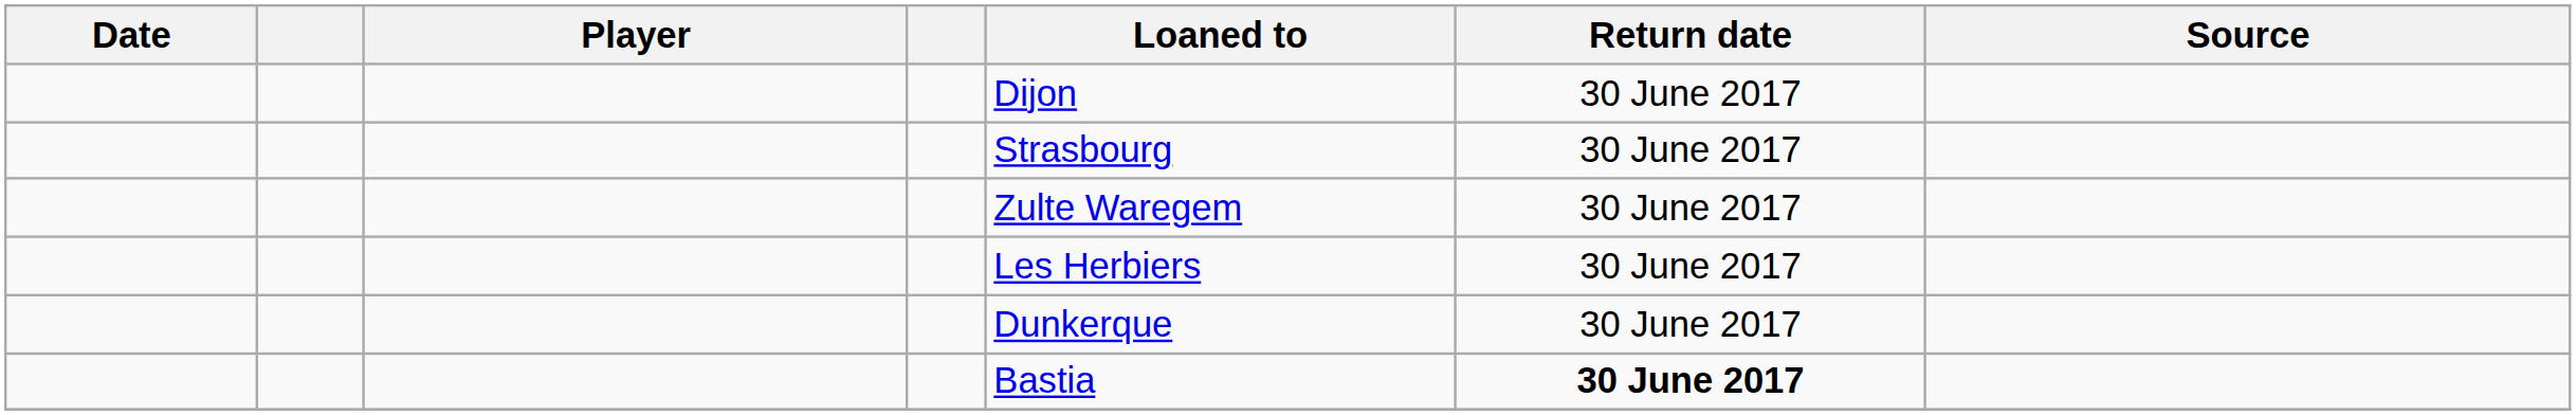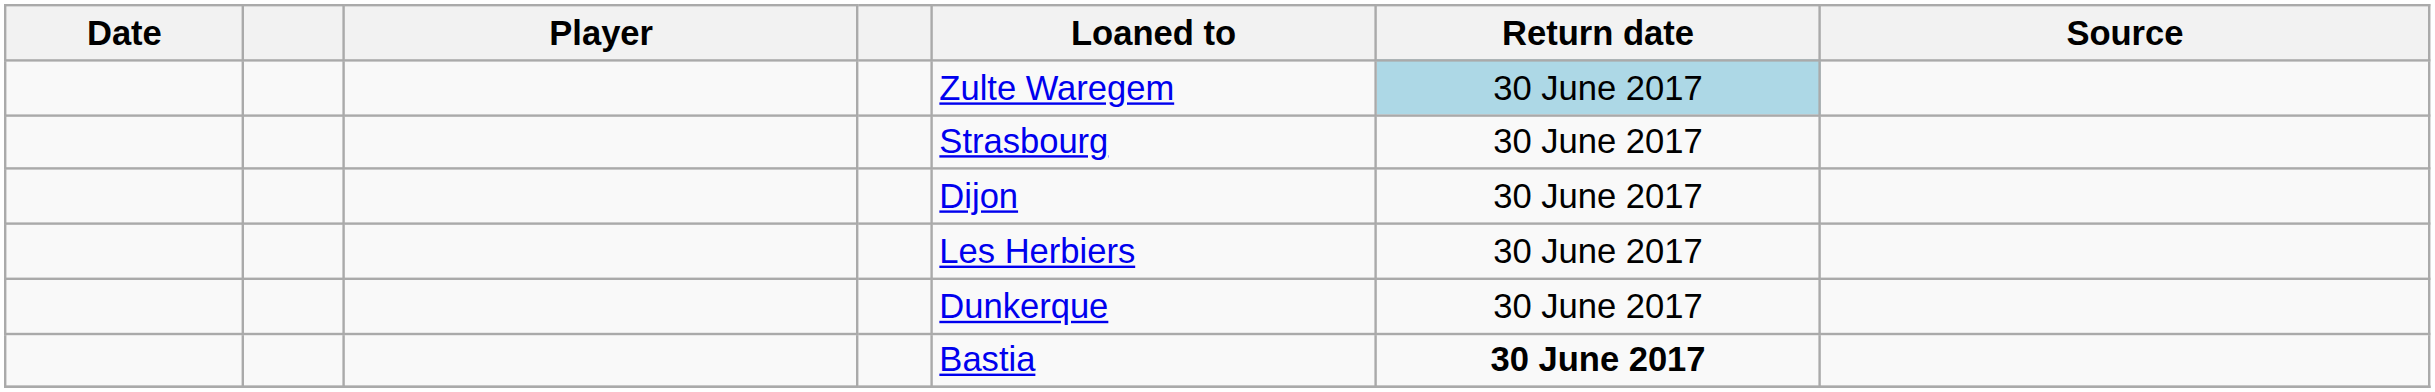row 2 | Loaned to: Dijon -> Zulte Waregem
row 2 | Return date: no background -> lightblue background
row 4 | Loaned to: Zulte Waregem -> Dijon
